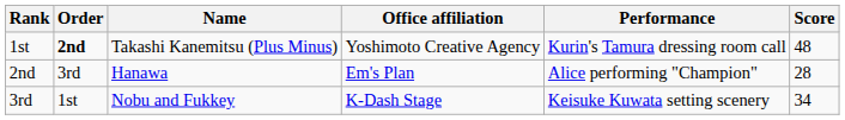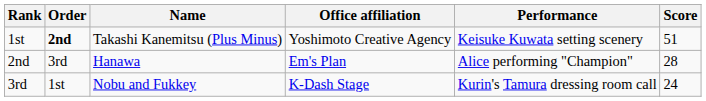row 2 | Performance: Kurin's Tamura dressing room call -> Keisuke Kuwata setting scenery
row 2 | Score: 48 -> 51
row 4 | Performance: Keisuke Kuwata setting scenery -> Kurin's Tamura dressing room call
row 4 | Score: 34 -> 24
